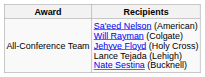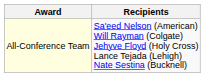row 2 | Award: no background -> lightyellow background
